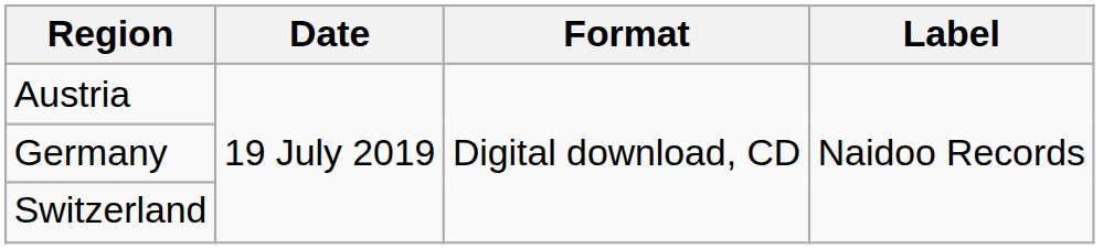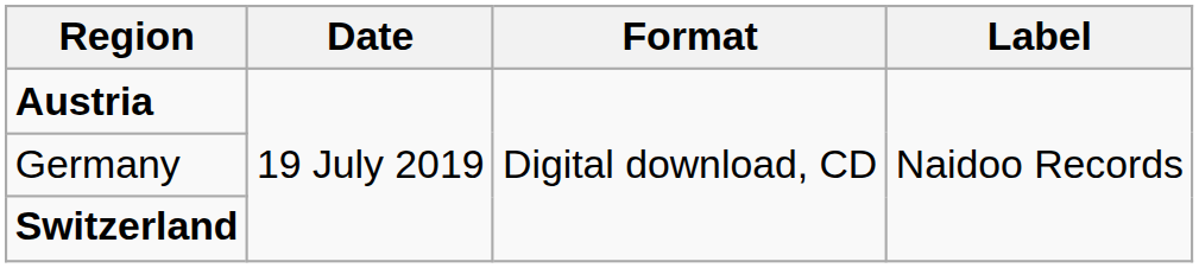Austria | Region: normal -> bold
Switzerland | Region: normal -> bold
